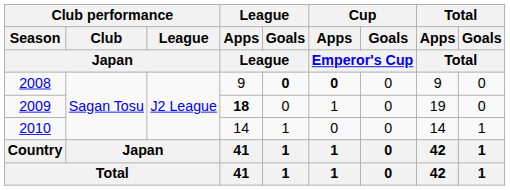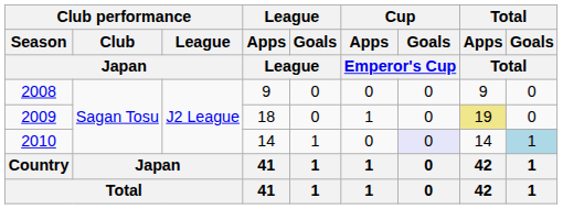2008 | League / Goals / League: bold -> normal
2008 | Cup / Apps / Emperor's Cup: bold -> normal
2009 | League / Apps / League: bold -> normal
2009 | Total / Apps / Total: no background -> khaki background
2010 | Cup / Goals / Emperor's Cup: no background -> lavender background
2010 | Total / Goals / Total: no background -> lightblue background
